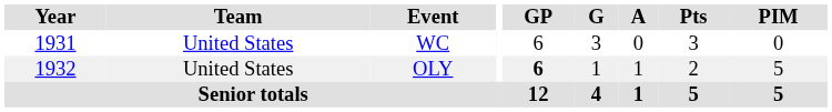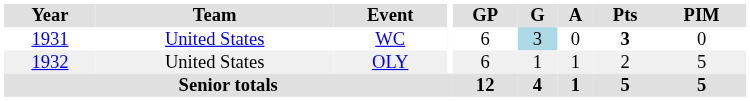WC | G: no background -> lightblue background
WC | Pts: normal -> bold
OLY | GP: bold -> normal
